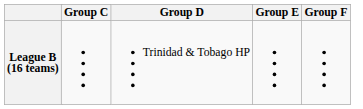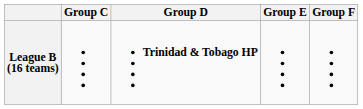League B (16 teams) | Group D: normal -> bold
